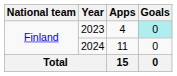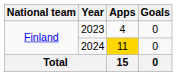2023 | Goals: paleturquoise background -> no background
2024 | Apps: no background -> gold background
